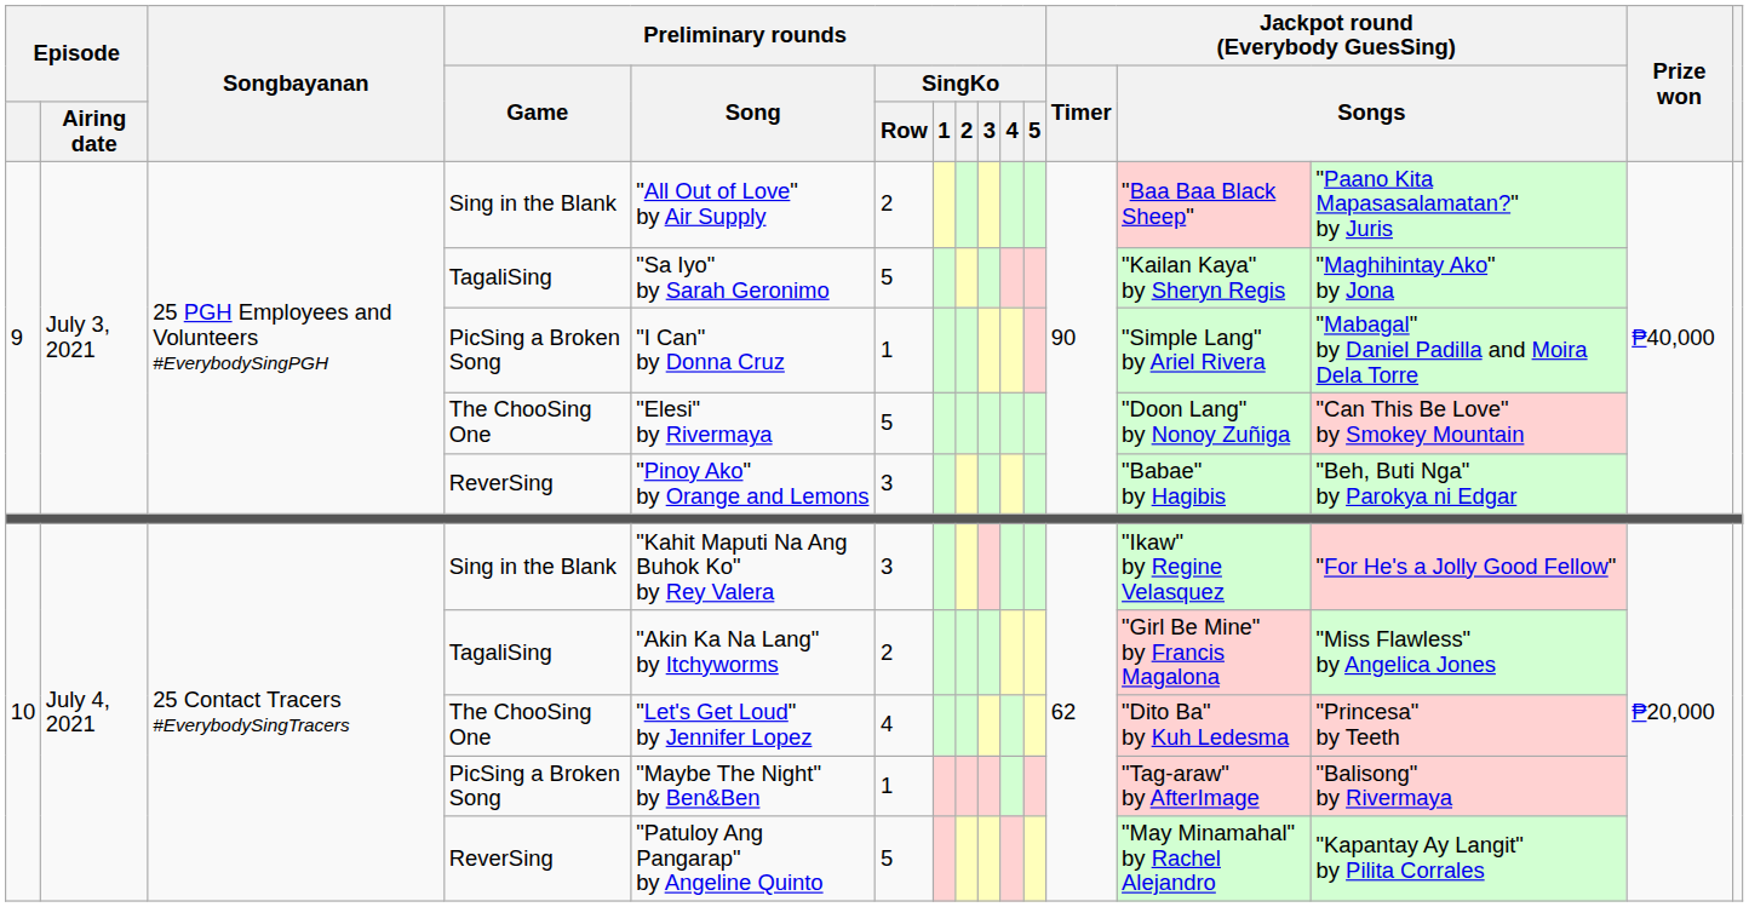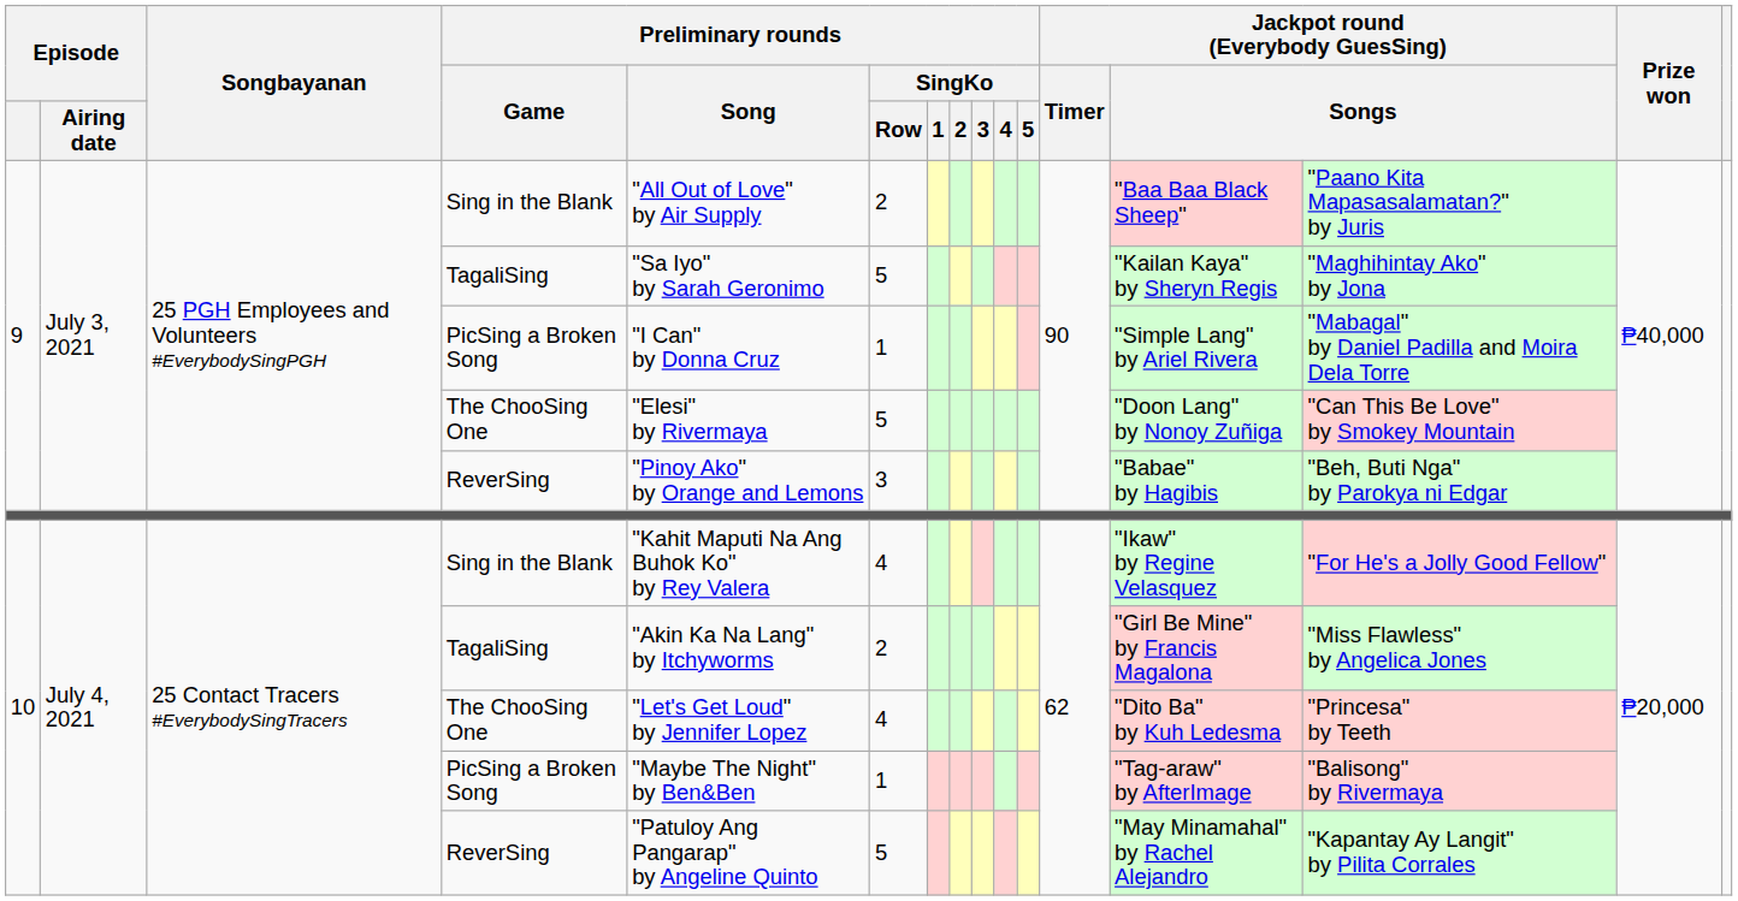10 / Sing in the Blank | Preliminary rounds / SingKo / Row: 3 -> 4
